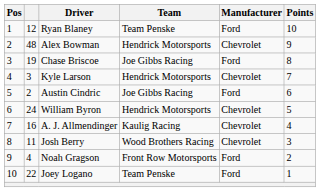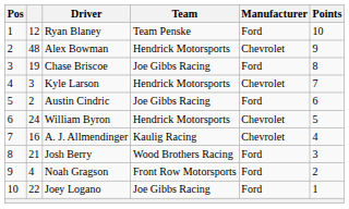Josh Berry | column 2: 11 -> 21
Josh Berry | Manufacturer: Chevrolet -> Ford
Joey Logano | Team: Team Penske -> Joe Gibbs Racing
